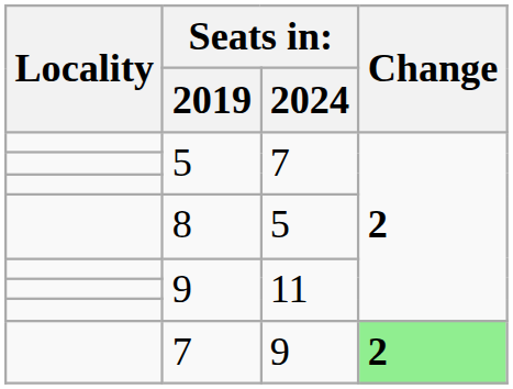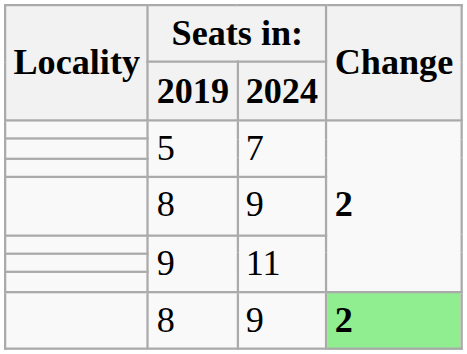row 6 | column 3: 5 -> 9
row 10 | column 2: 7 -> 8
